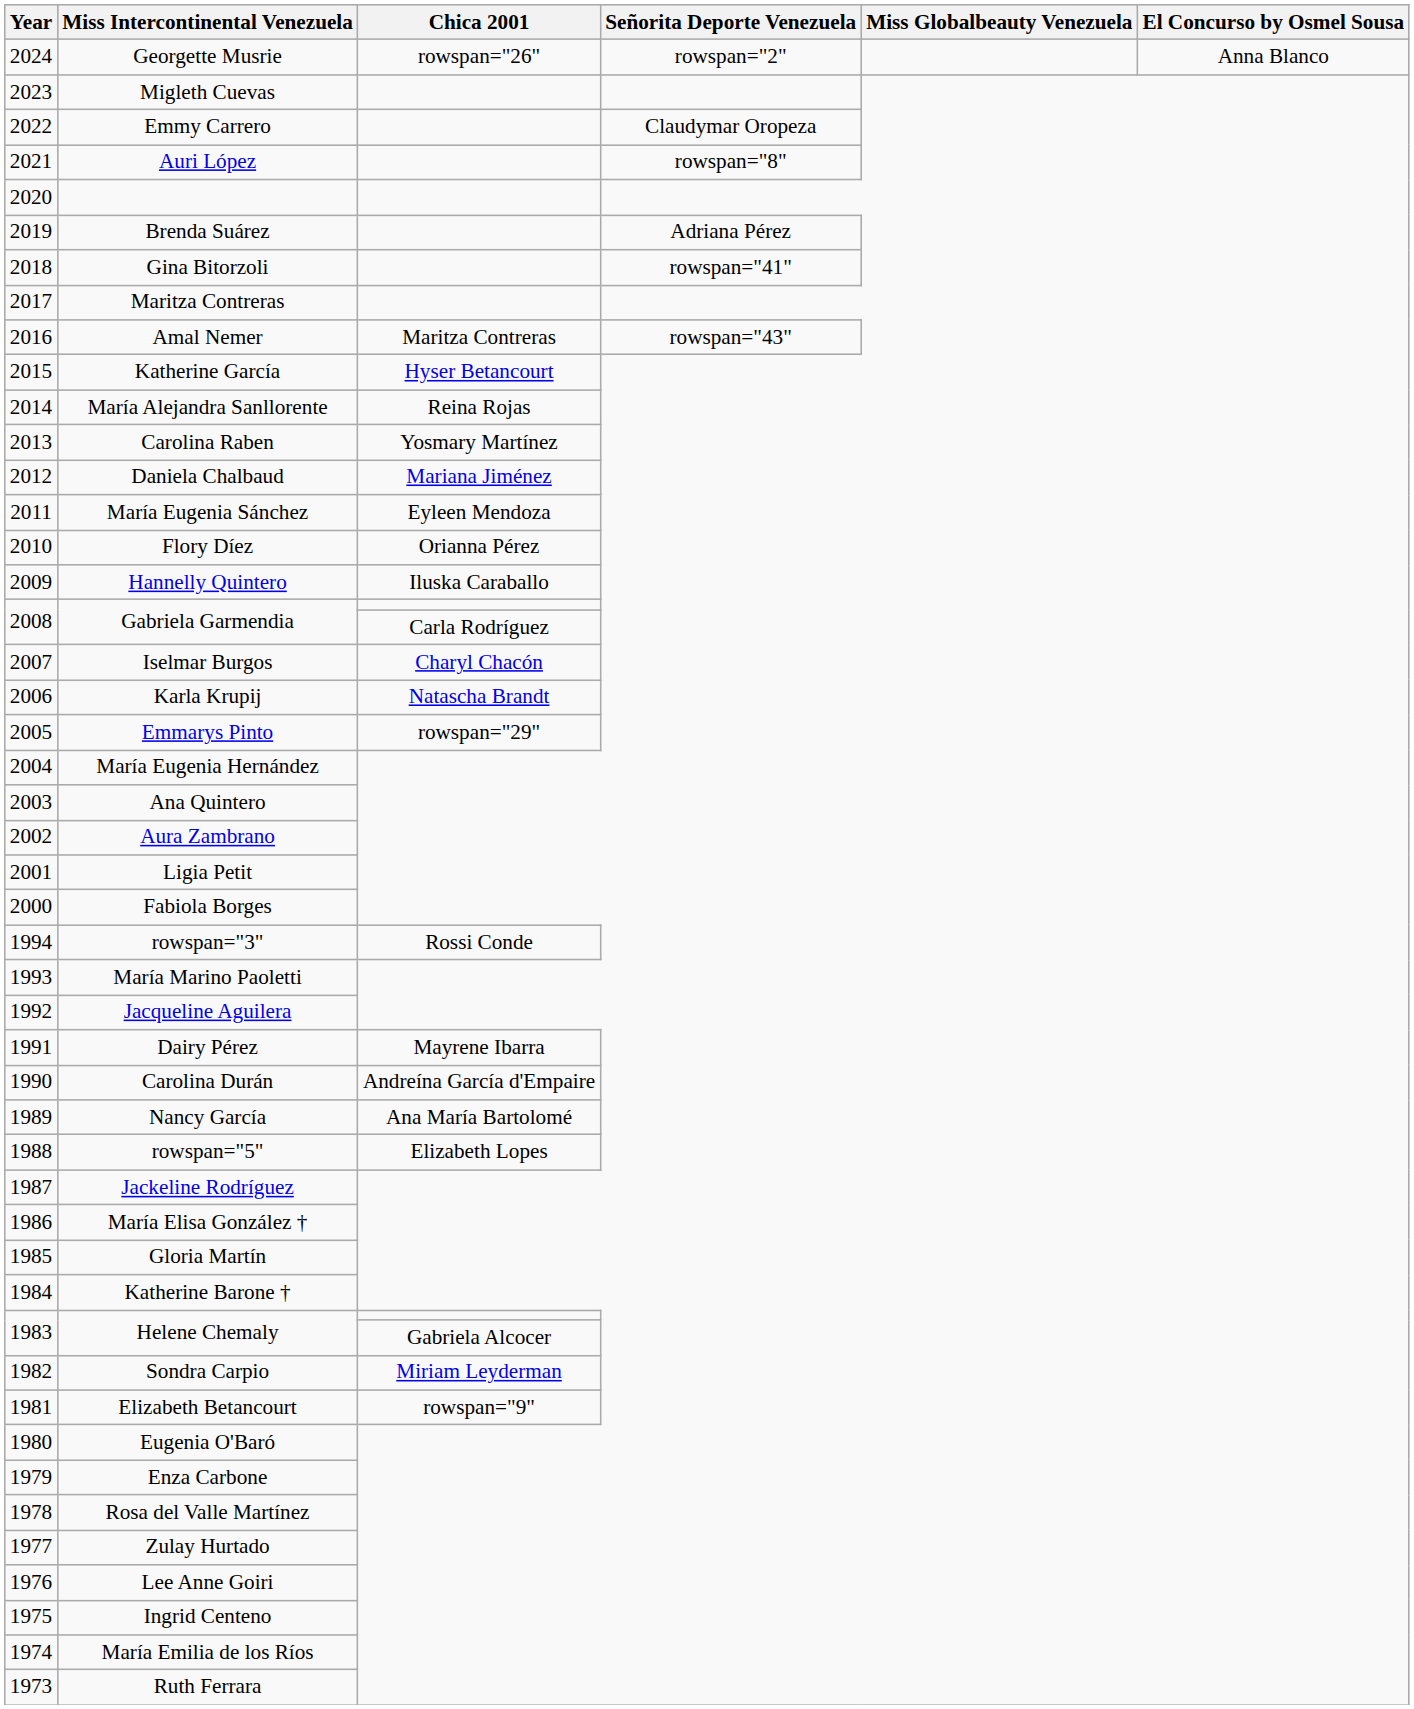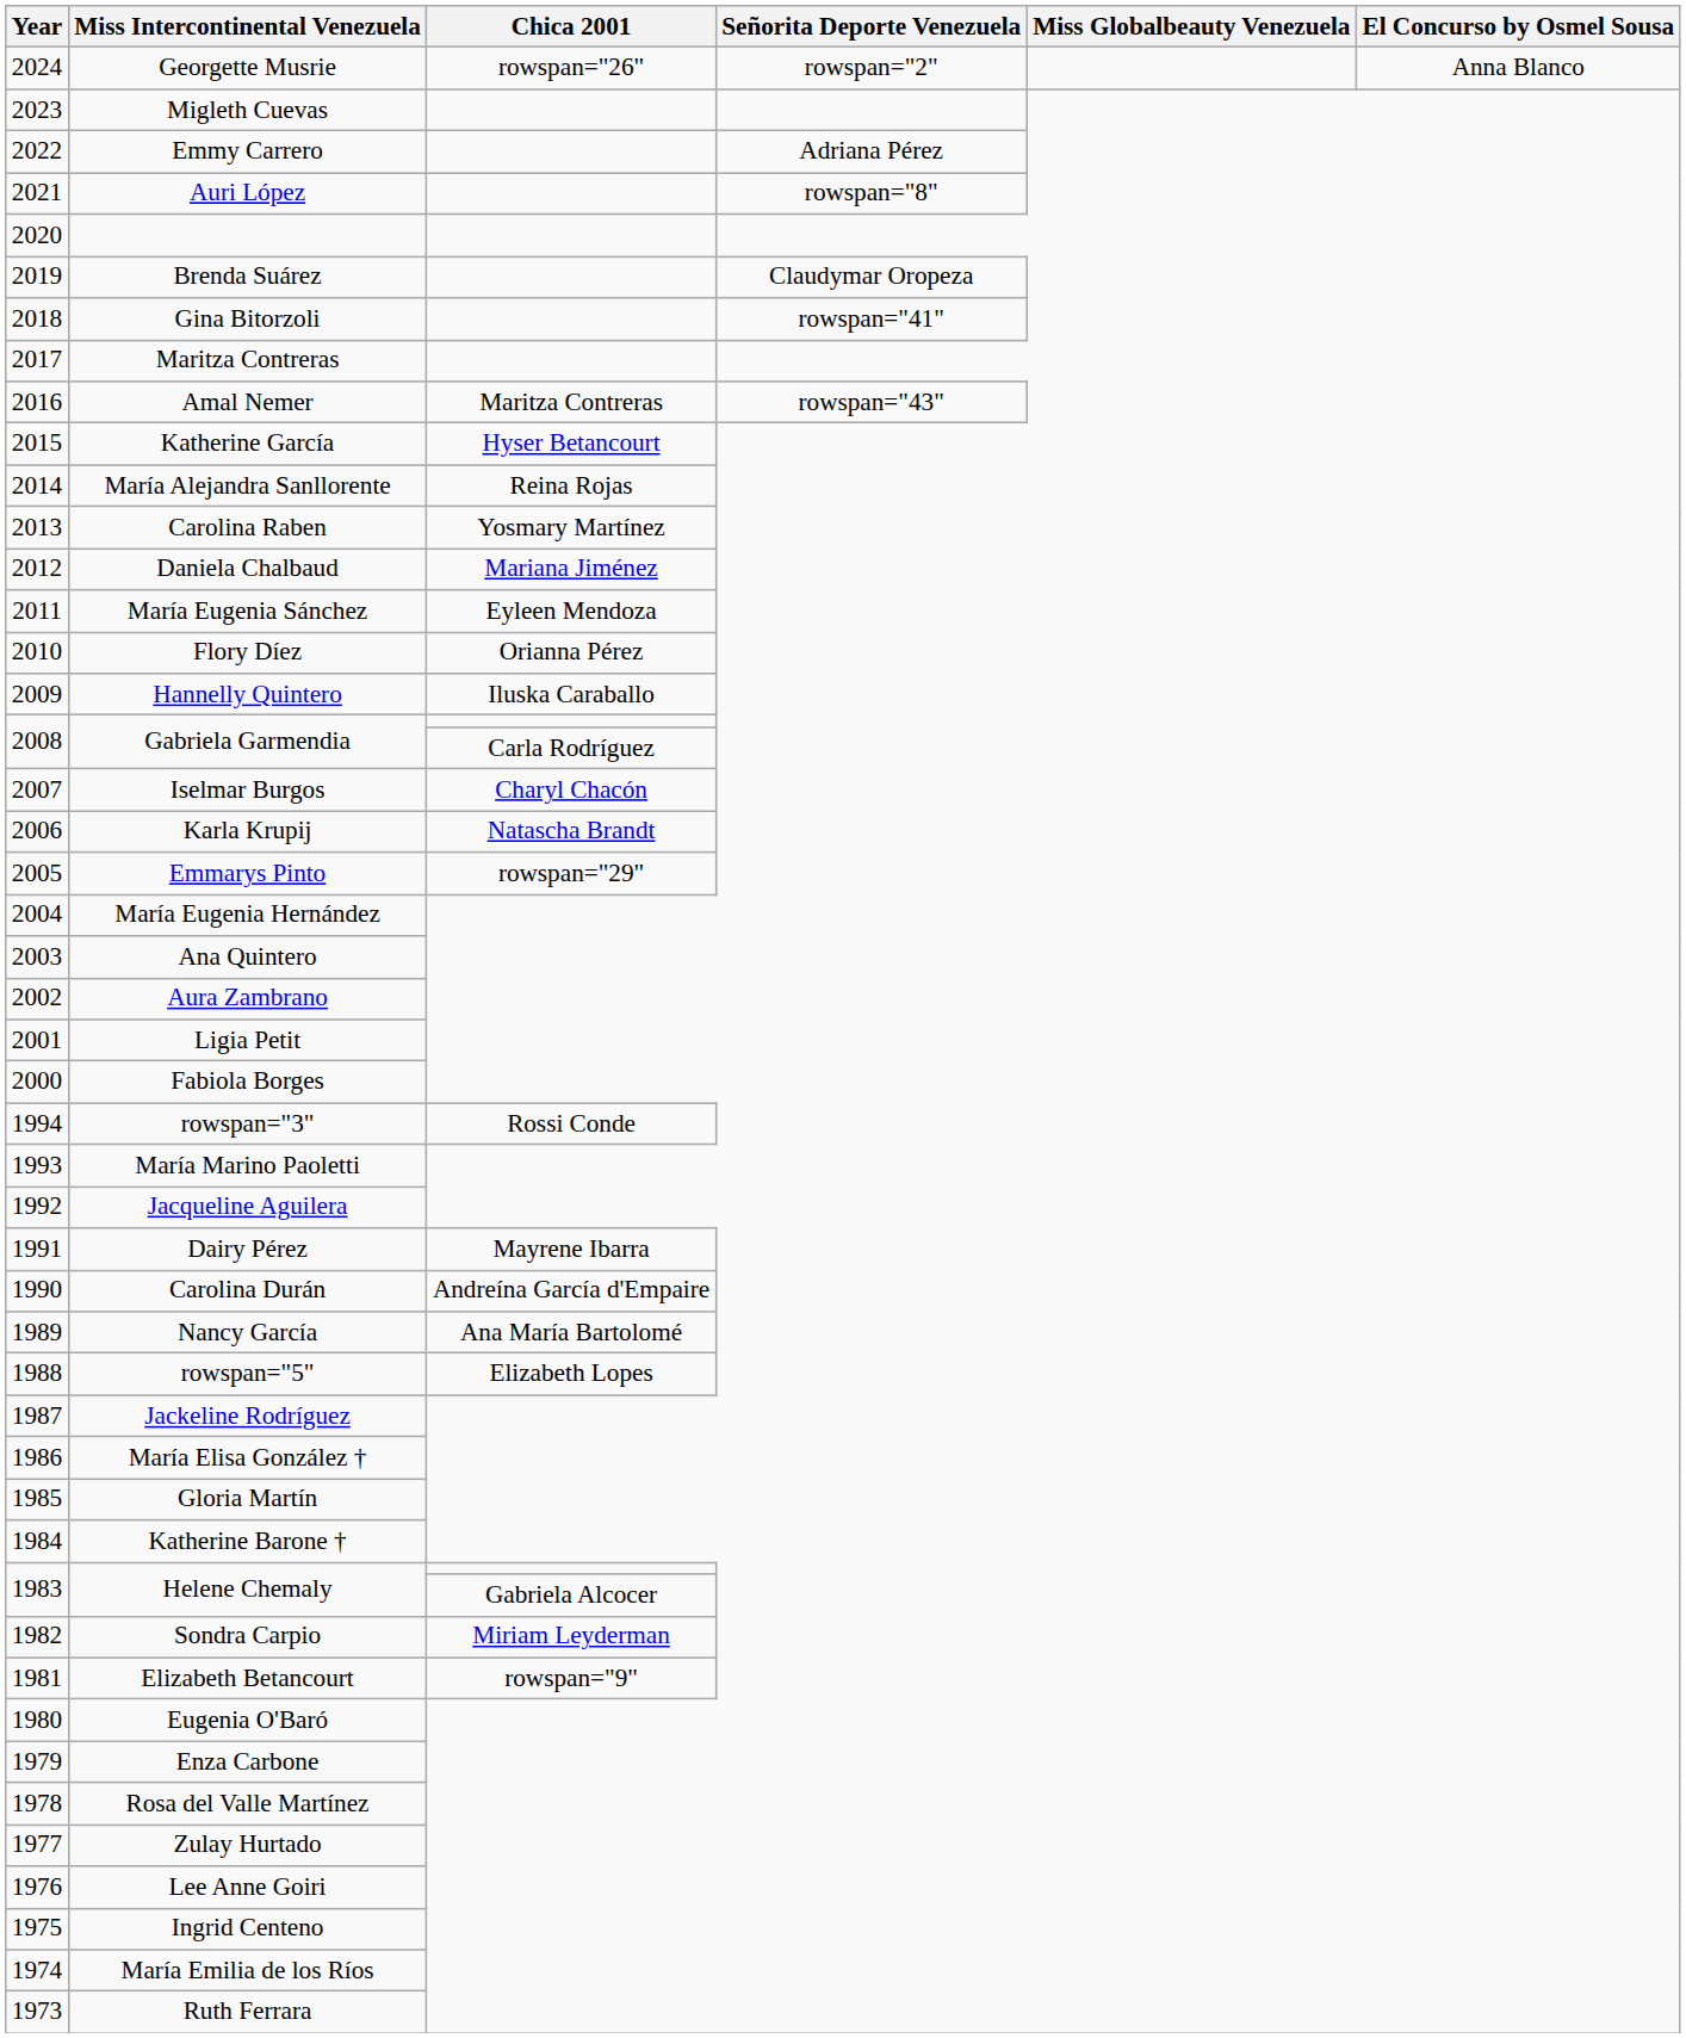Emmy Carrero | Señorita Deporte Venezuela: Claudymar Oropeza -> Adriana Pérez
Brenda Suárez | Señorita Deporte Venezuela: Adriana Pérez -> Claudymar Oropeza
